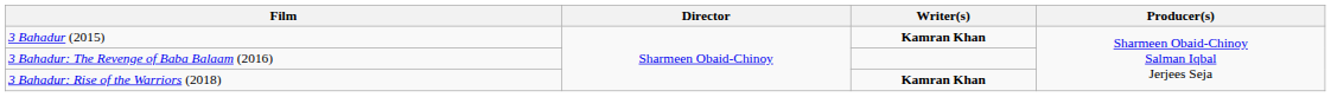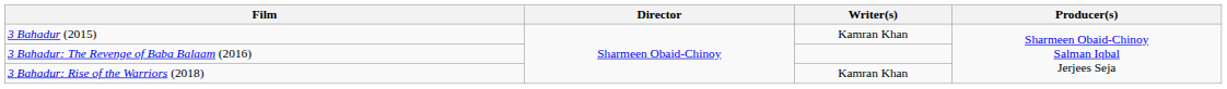3 Bahadur (2015) | Writer(s): bold -> normal
3 Bahadur: Rise of the Warriors (2018) | Writer(s): bold -> normal
